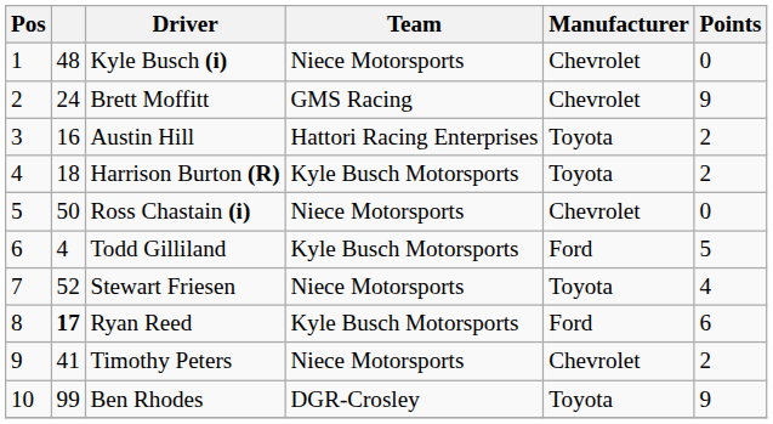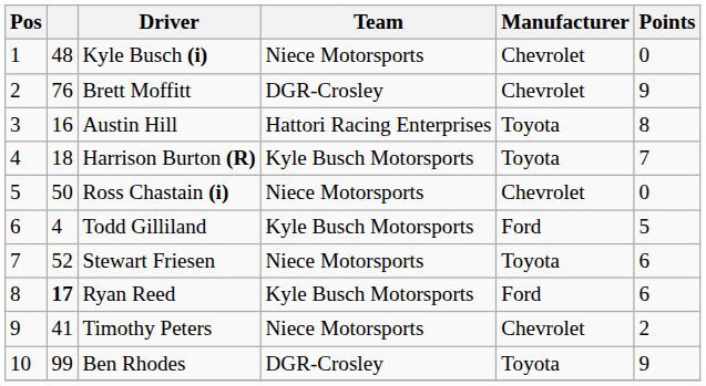Brett Moffitt | column 2: 24 -> 76
Brett Moffitt | Team: GMS Racing -> DGR-Crosley
Austin Hill | Points: 2 -> 8
Harrison Burton (R) | Points: 2 -> 7
Stewart Friesen | Points: 4 -> 6
